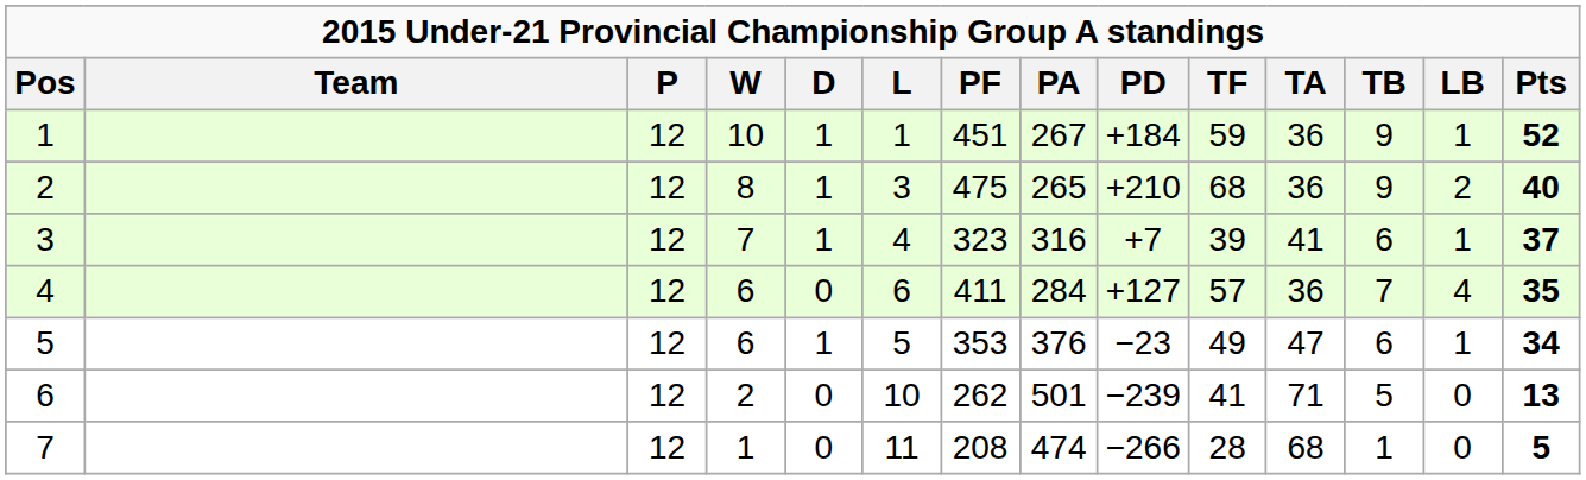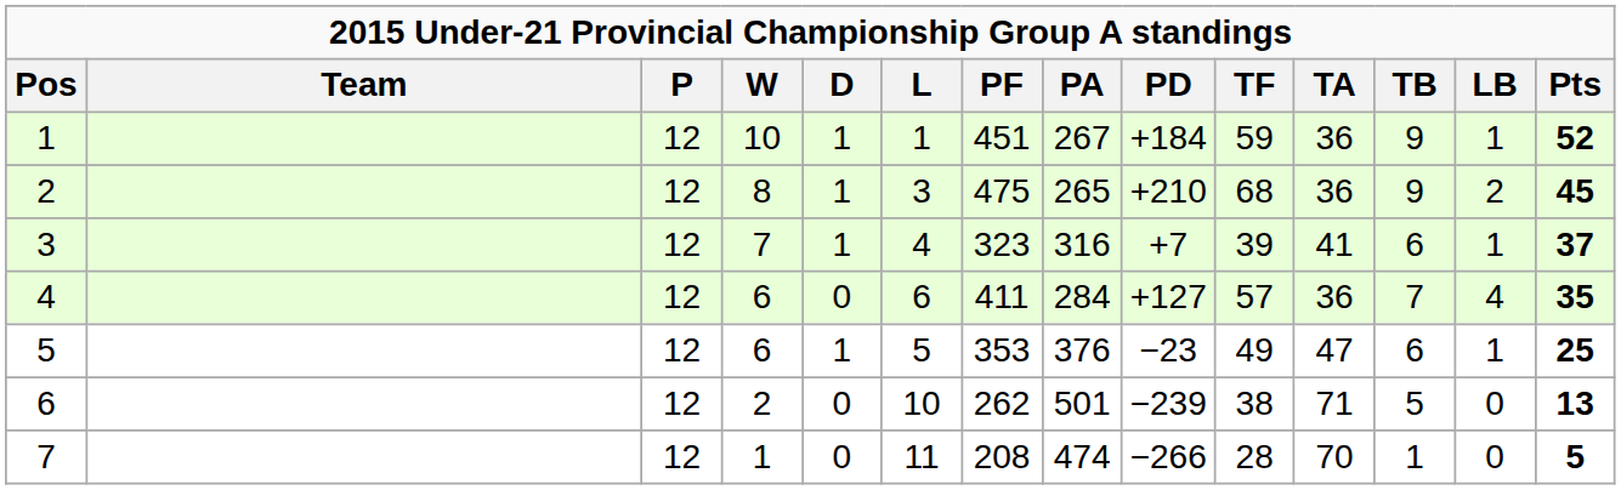row 4 | Pts: 40 -> 45
row 7 | Pts: 34 -> 25
row 8 | TF: 41 -> 38
row 9 | TA: 68 -> 70
